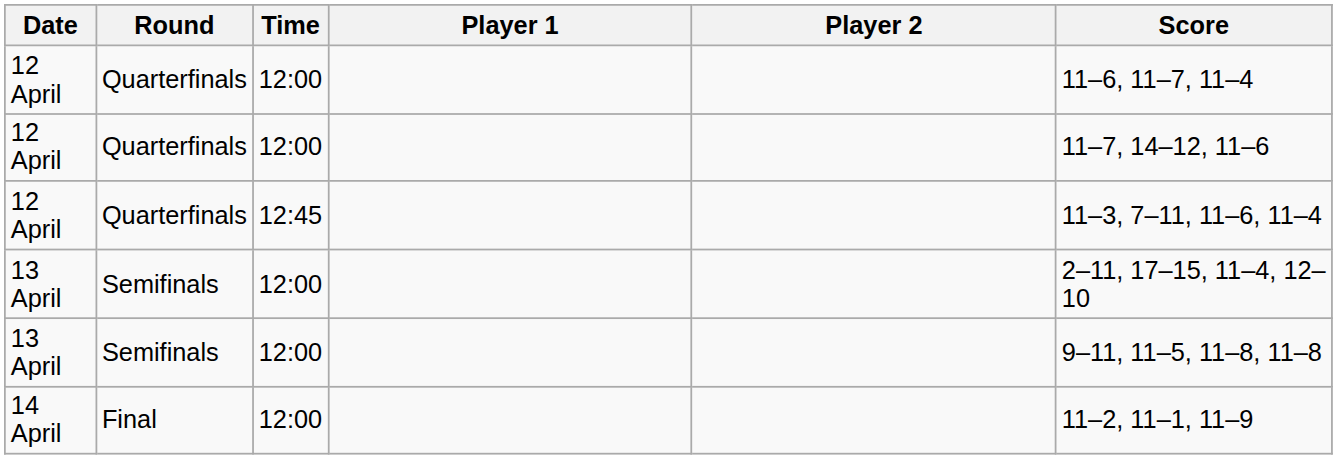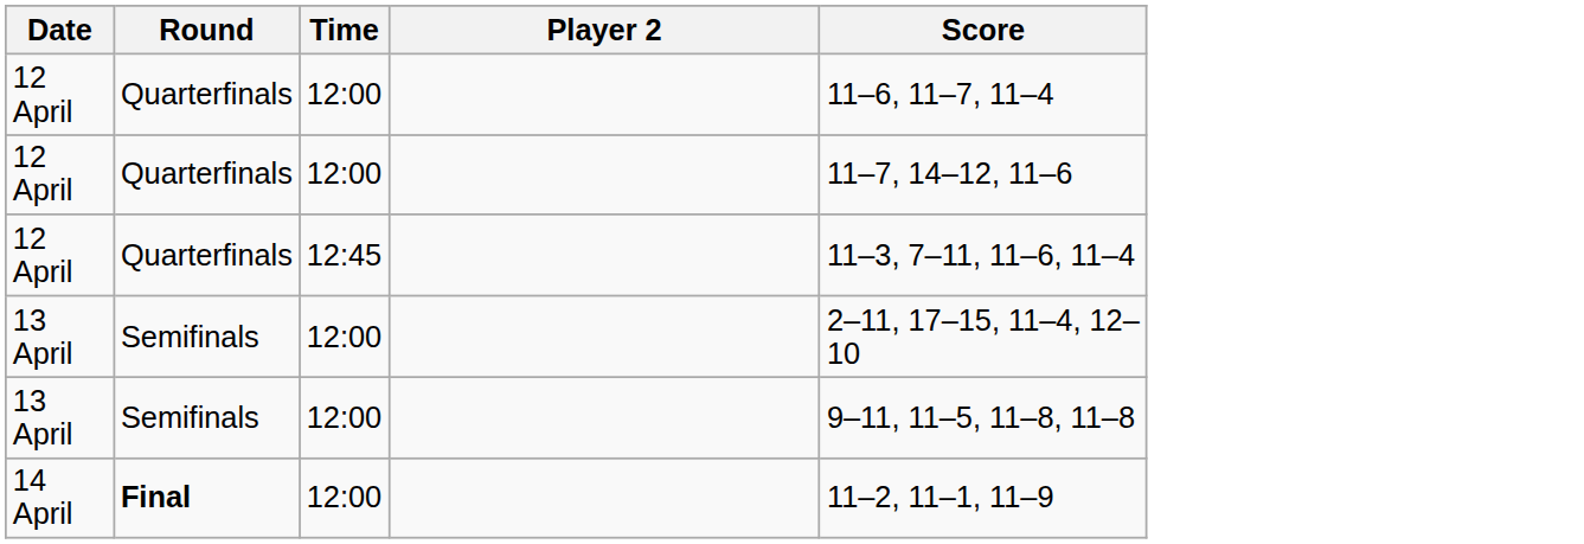- column: Player 1
14 April | Round: normal -> bold
